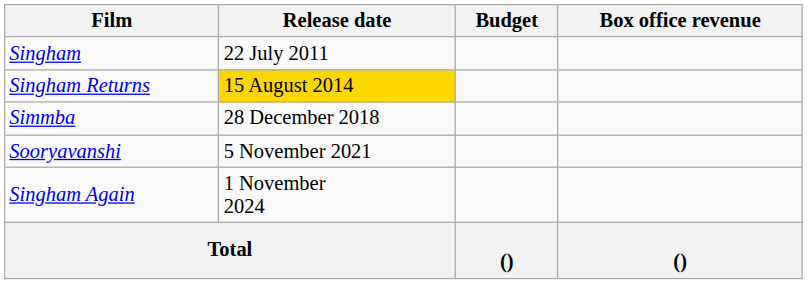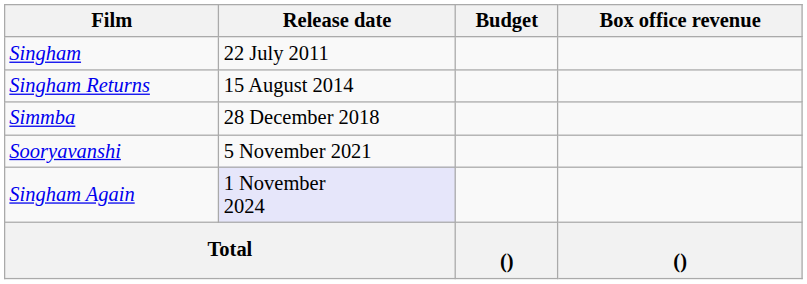Singham Returns | Release date: gold background -> no background
Singham Again | Release date: no background -> lavender background
